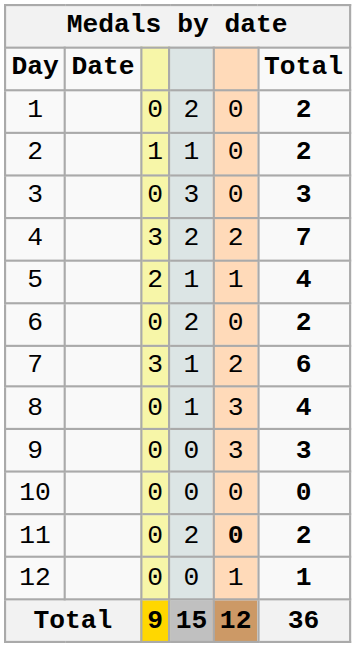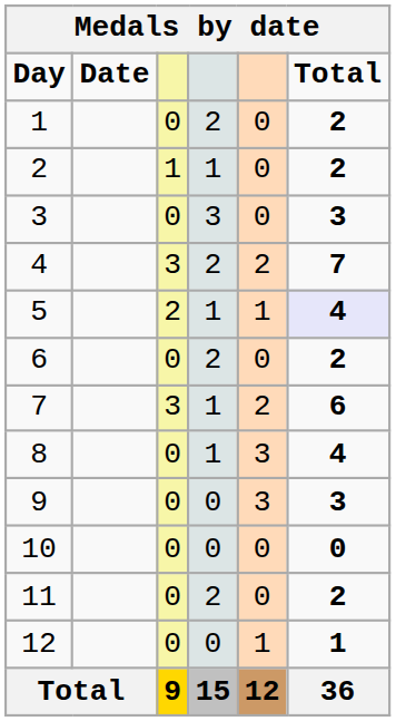5 | Total: no background -> lavender background
11 | column 5: bold -> normal
